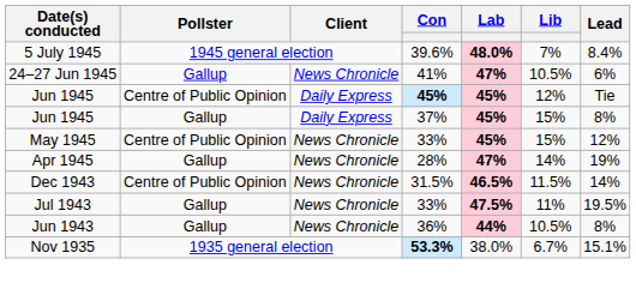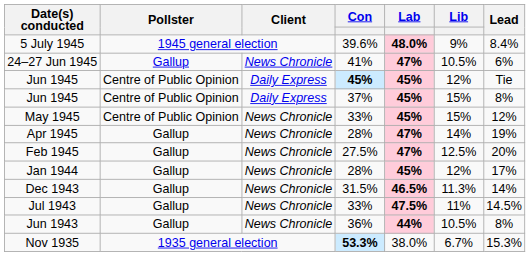5 July 1945 | Lib: 7% -> 9%
Jun 1945 / 37% | Pollster: Gallup -> Centre of Public Opinion
+ row: Feb 1945 | Gallup | News Chronicle | 27.5% | 47% | 12.5% | 20%
+ row: Jan 1944 | Gallup | News Chronicle | 28% | 45% | 12% | 17%
Dec 1943 | Pollster: Centre of Public Opinion -> Gallup
Dec 1943 | Lib: 11.5% -> 11.3%
Jul 1943 | Lead: 19.5% -> 14.5%
Nov 1935 | Lead: 15.1% -> 15.3%
